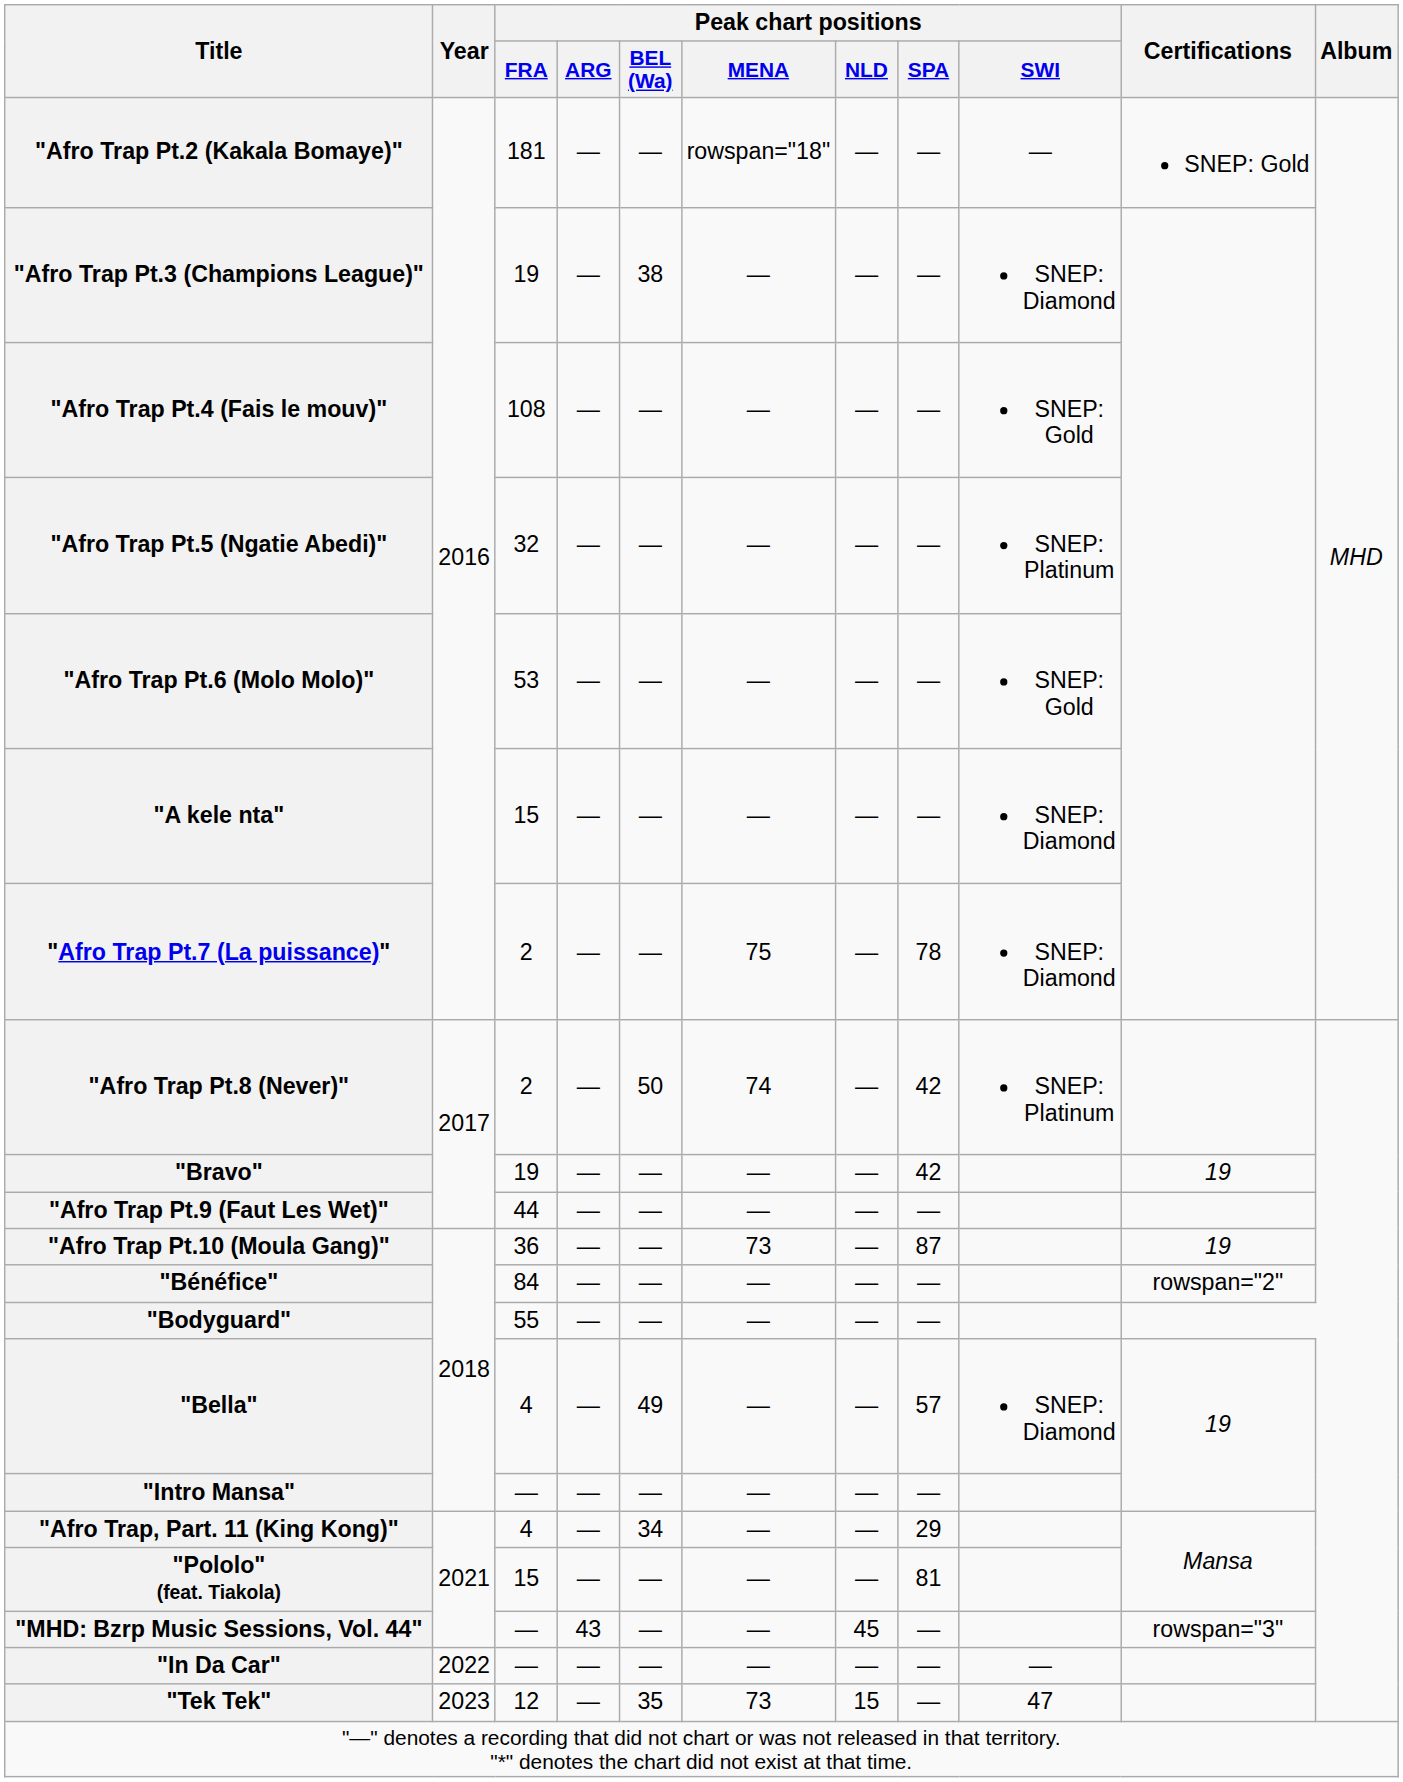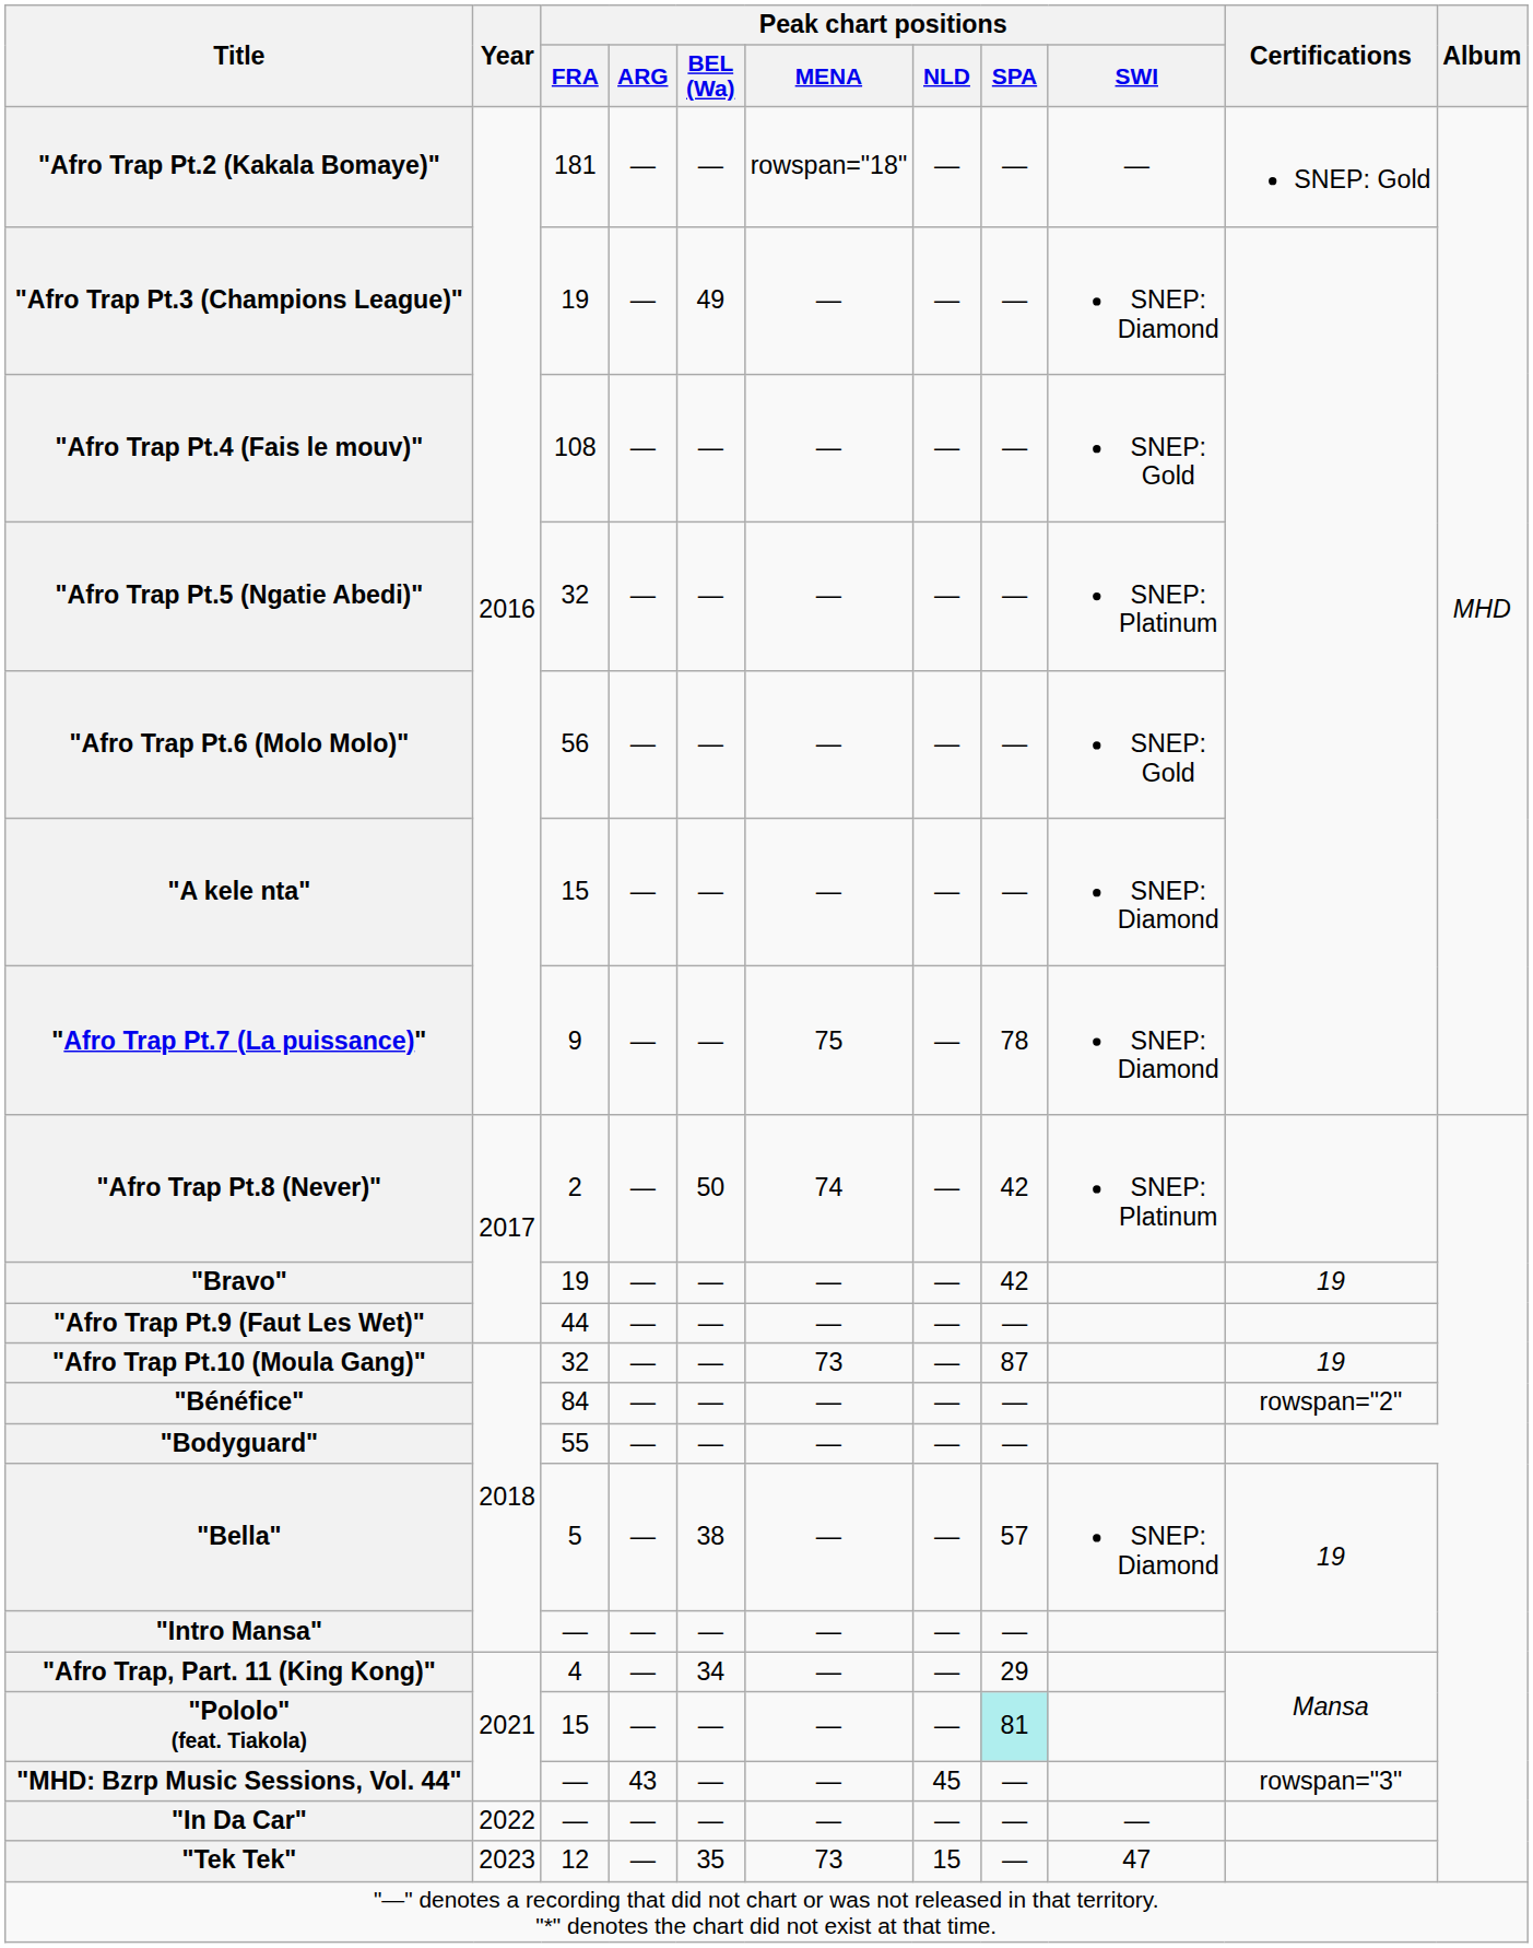"Afro Trap Pt.3 (Champions League)" | Peak chart positions / BEL (Wa): 38 -> 49
"Afro Trap Pt.6 (Molo Molo)" | Peak chart positions / FRA: 53 -> 56
"Afro Trap Pt.7 (La puissance)" | Peak chart positions / FRA: 2 -> 9
"Afro Trap Pt.10 (Moula Gang)" | Peak chart positions / FRA: 36 -> 32
"Bella" | Peak chart positions / FRA: 4 -> 5
"Bella" | Peak chart positions / BEL (Wa): 49 -> 38
"Pololo" (feat. Tiakola) | Peak chart positions / SPA: no background -> paleturquoise background
